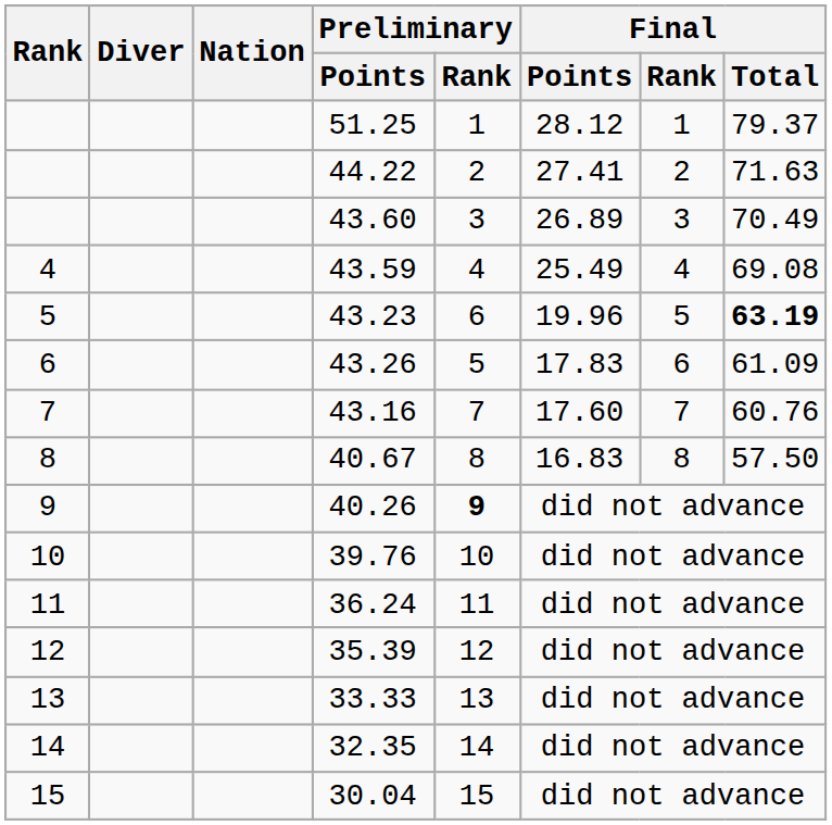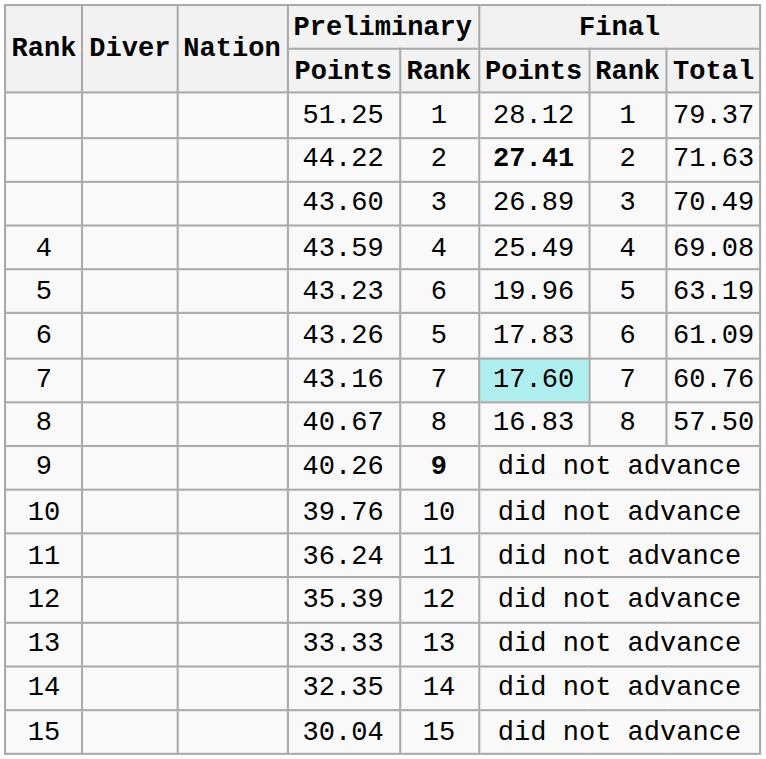44.22 | Final / Points: normal -> bold
43.23 | Final / Total: bold -> normal
43.16 | Final / Points: no background -> paleturquoise background
